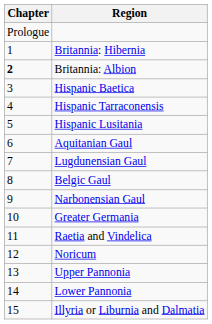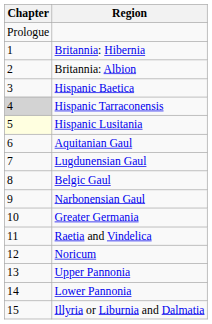Britannia: Albion | Chapter: bold -> normal
Hispanic Tarraconensis | Chapter: no background -> lightgrey background
Hispanic Lusitania | Chapter: no background -> lightyellow background
